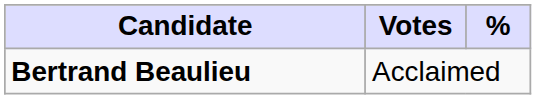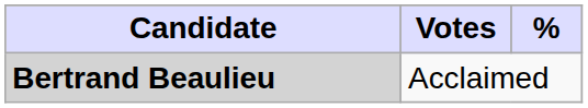Bertrand Beaulieu | Candidate: no background -> lightgrey background
